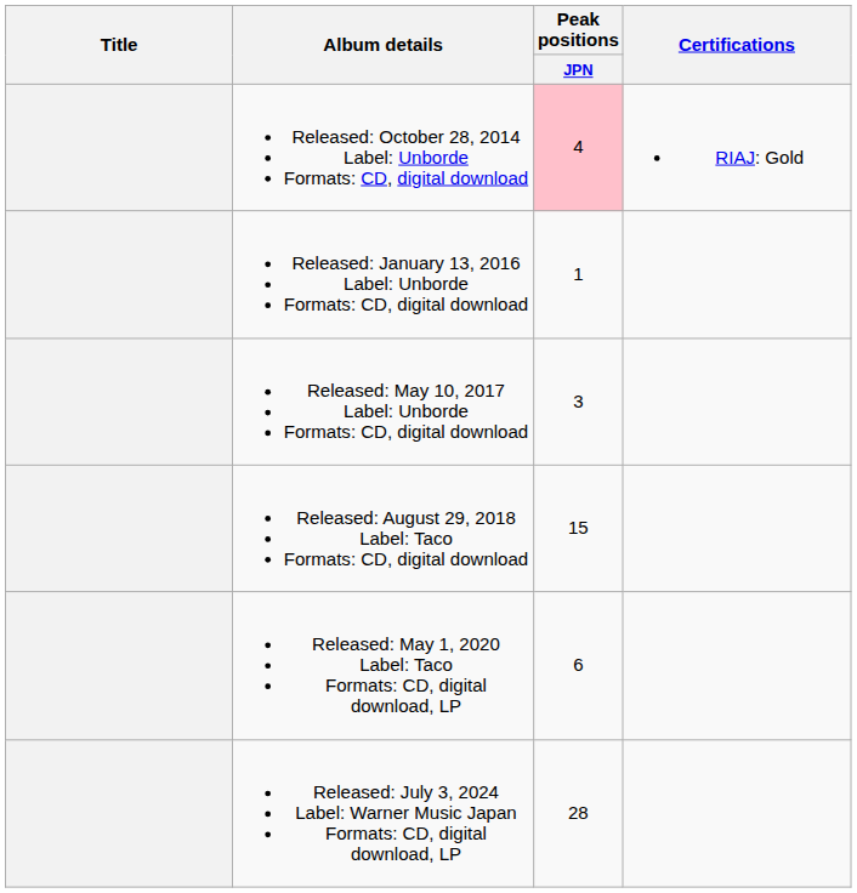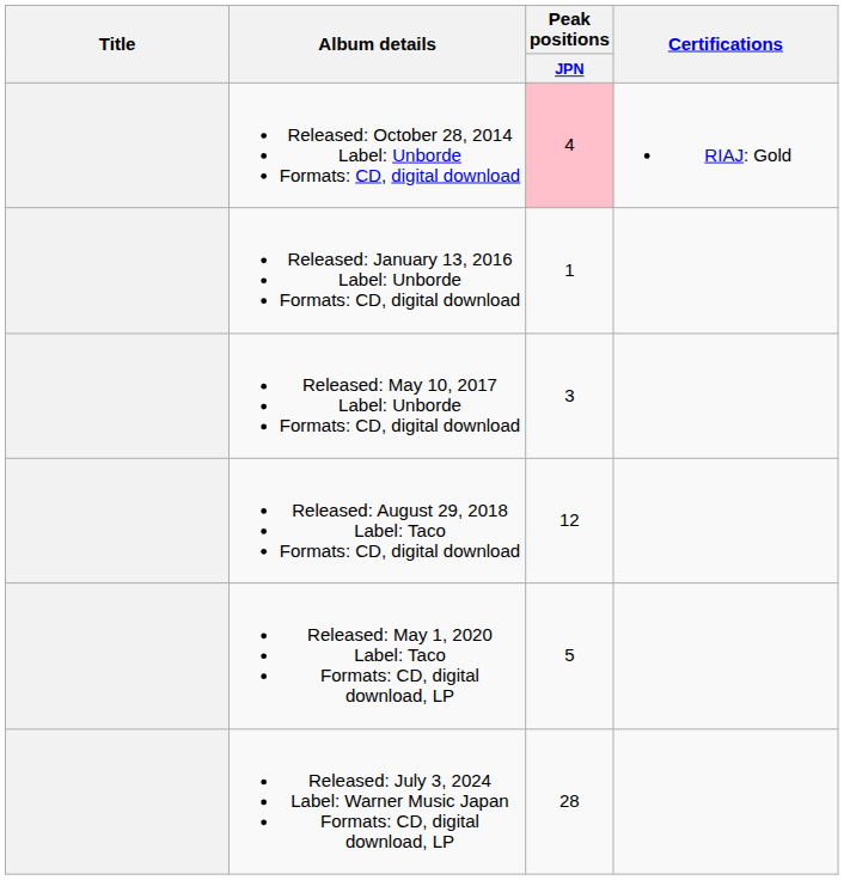row 6 | Peak positions / JPN: 15 -> 12
row 7 | Peak positions / JPN: 6 -> 5
